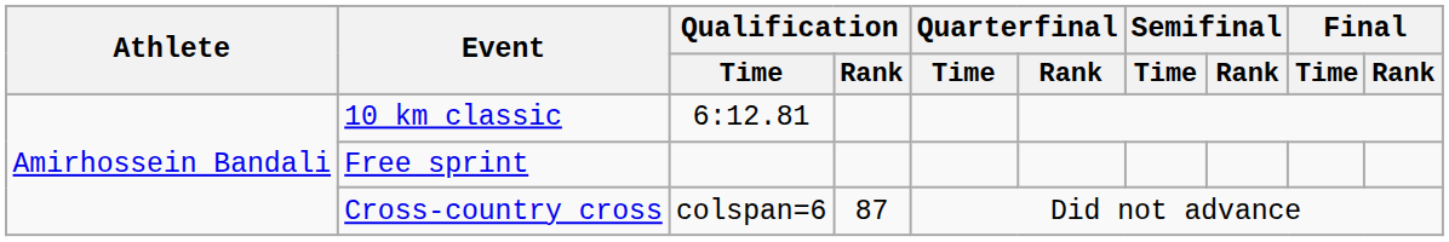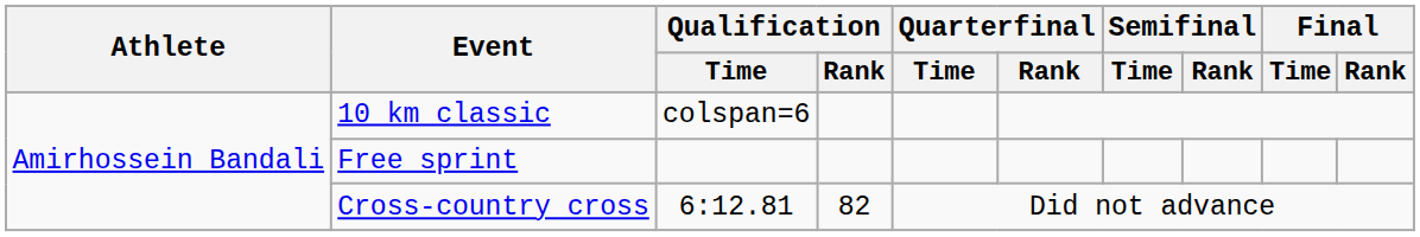10 km classic | Qualification / Time: 6:12.81 -> colspan=6
Cross-country cross | Qualification / Time: colspan=6 -> 6:12.81
Cross-country cross | Qualification / Rank: 87 -> 82
